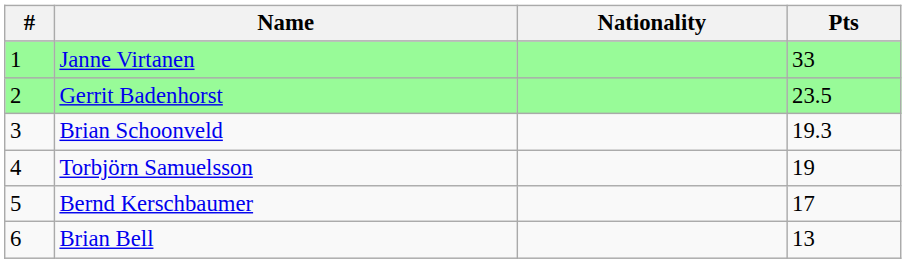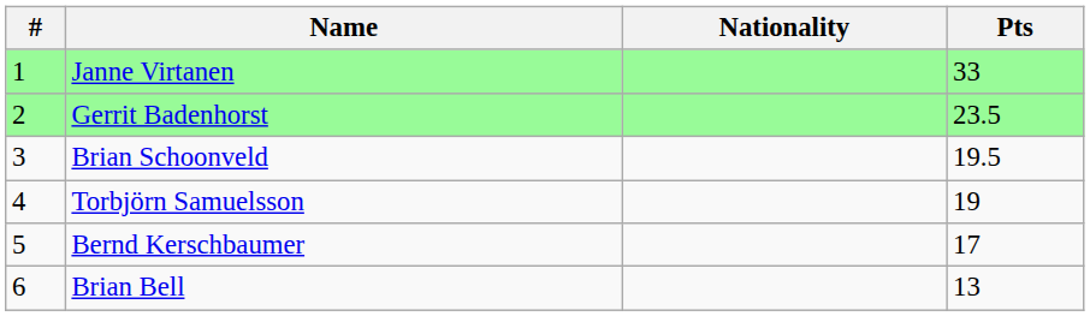Brian Schoonveld | Pts: 19.3 -> 19.5
